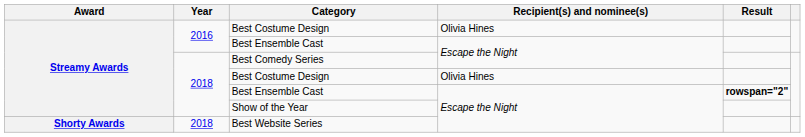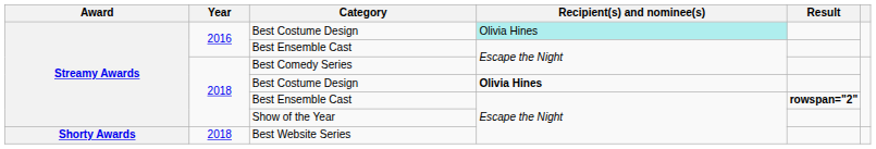2016 / Best Costume Design | Recipient(s) and nominee(s): no background -> paleturquoise background
2018 / Best Costume Design | Recipient(s) and nominee(s): normal -> bold
